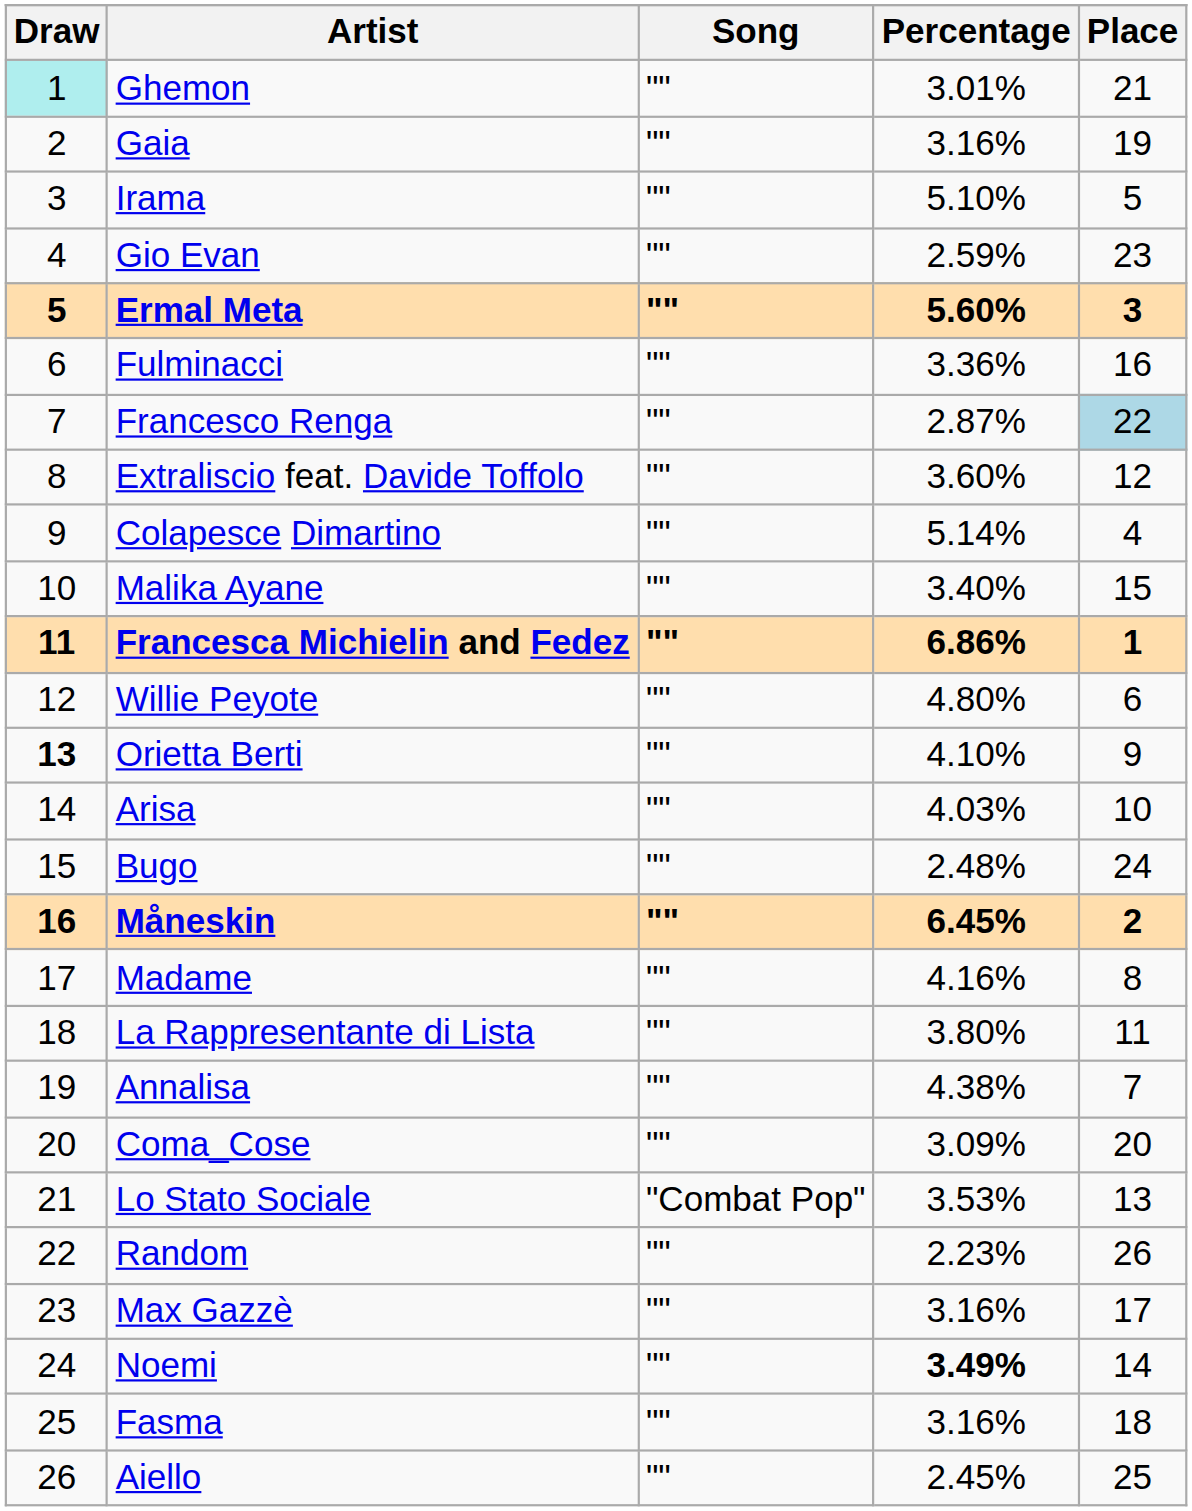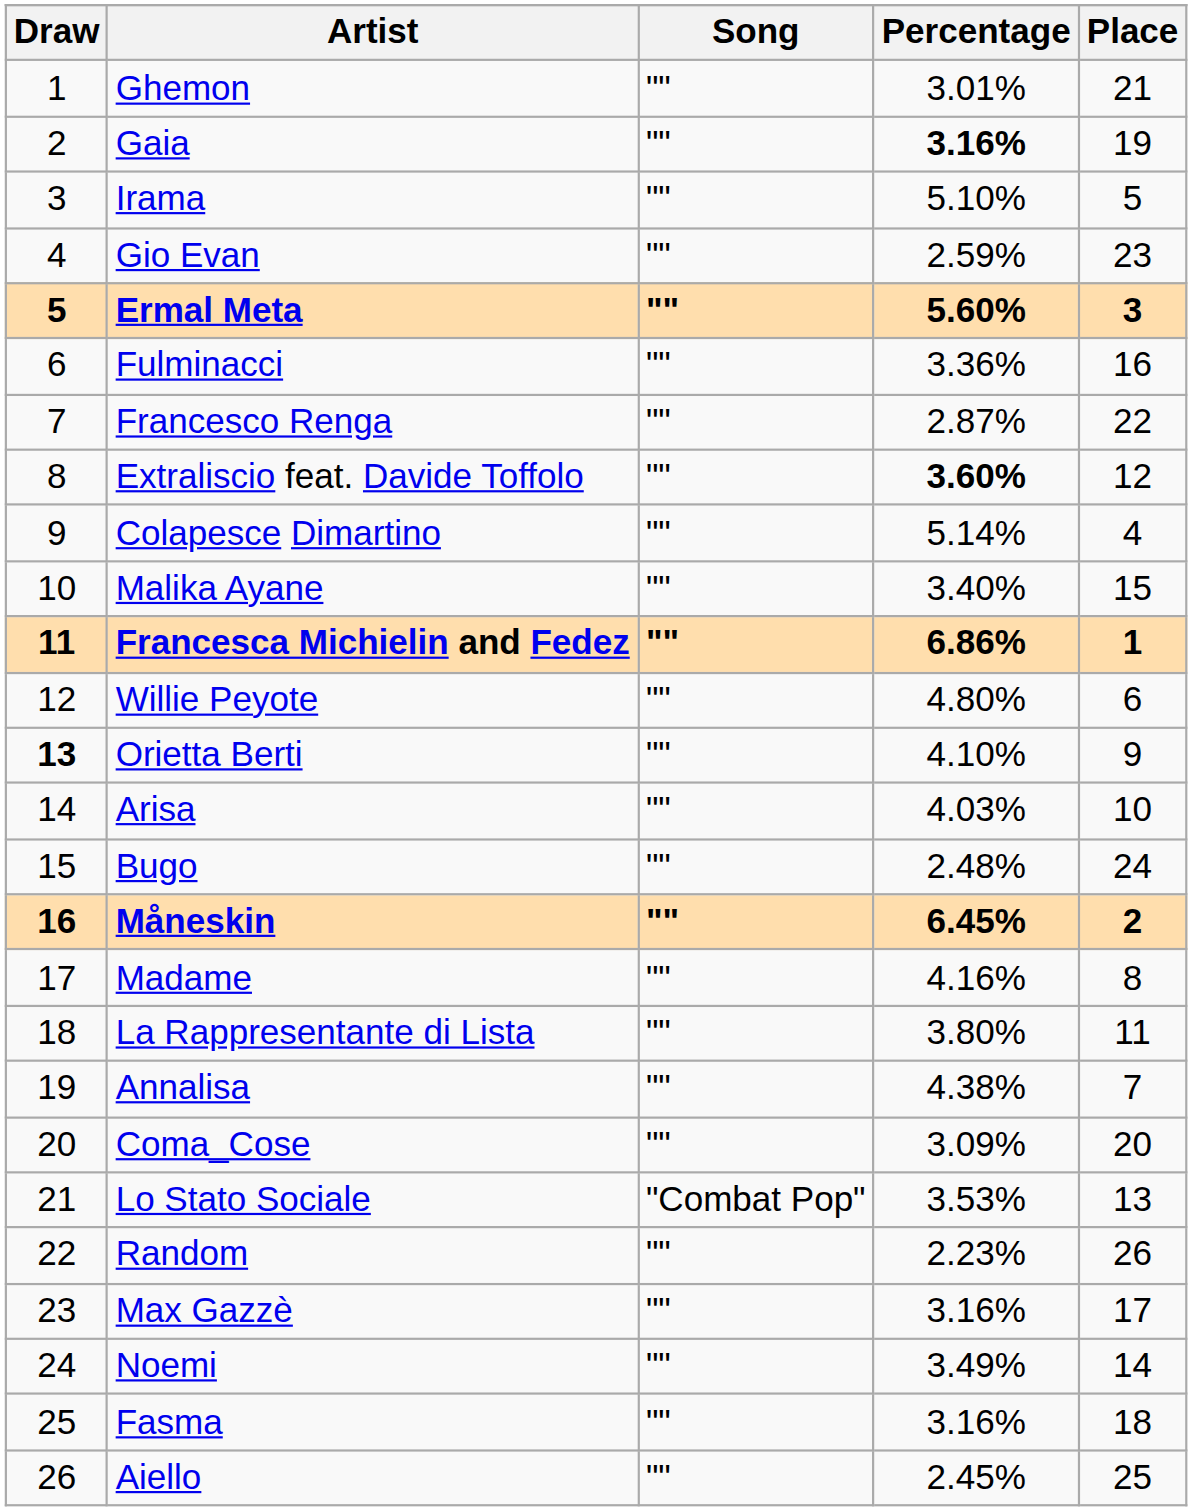Ghemon | Draw: paleturquoise background -> no background
Gaia | Percentage: normal -> bold
Francesco Renga | Place: lightblue background -> no background
Extraliscio feat. Davide Toffolo | Percentage: normal -> bold
Noemi | Percentage: bold -> normal
